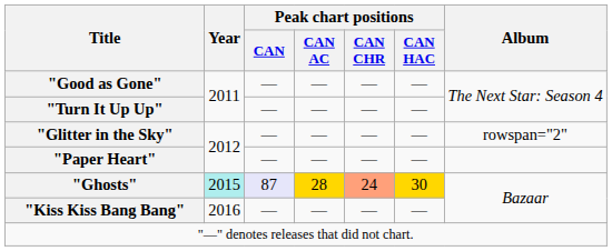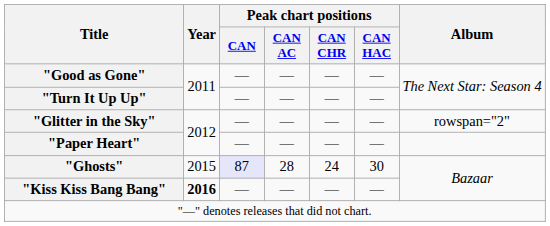"Ghosts" | Year: paleturquoise background -> no background
"Ghosts" | Peak chart positions / CAN AC: gold background -> no background
"Ghosts" | Peak chart positions / CAN CHR: lightsalmon background -> no background
"Ghosts" | Peak chart positions / CAN HAC: gold background -> no background
"Kiss Kiss Bang Bang" | Year: normal -> bold
